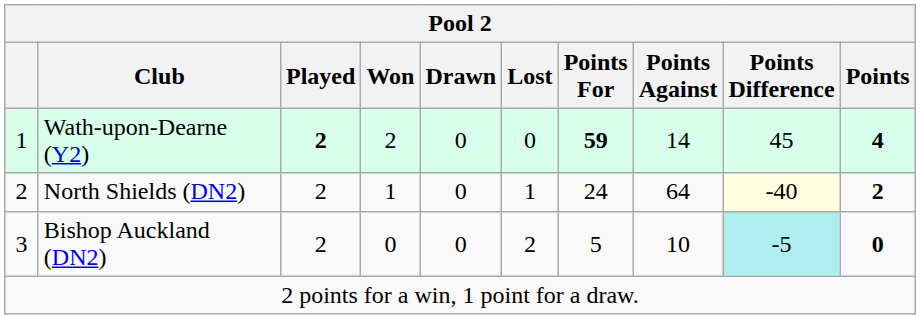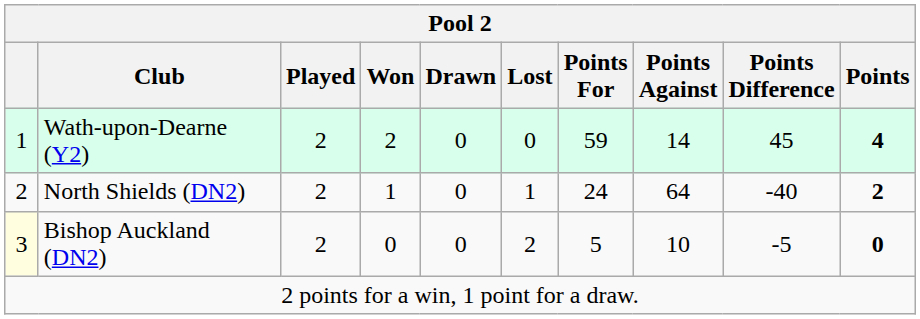Wath-upon-Dearne (Y2) | Played: bold -> normal
Wath-upon-Dearne (Y2) | Points For: bold -> normal
North Shields (DN2) | Points Difference: lightyellow background -> no background
Bishop Auckland (DN2) | column 1: no background -> lightyellow background
Bishop Auckland (DN2) | Points Difference: paleturquoise background -> no background
